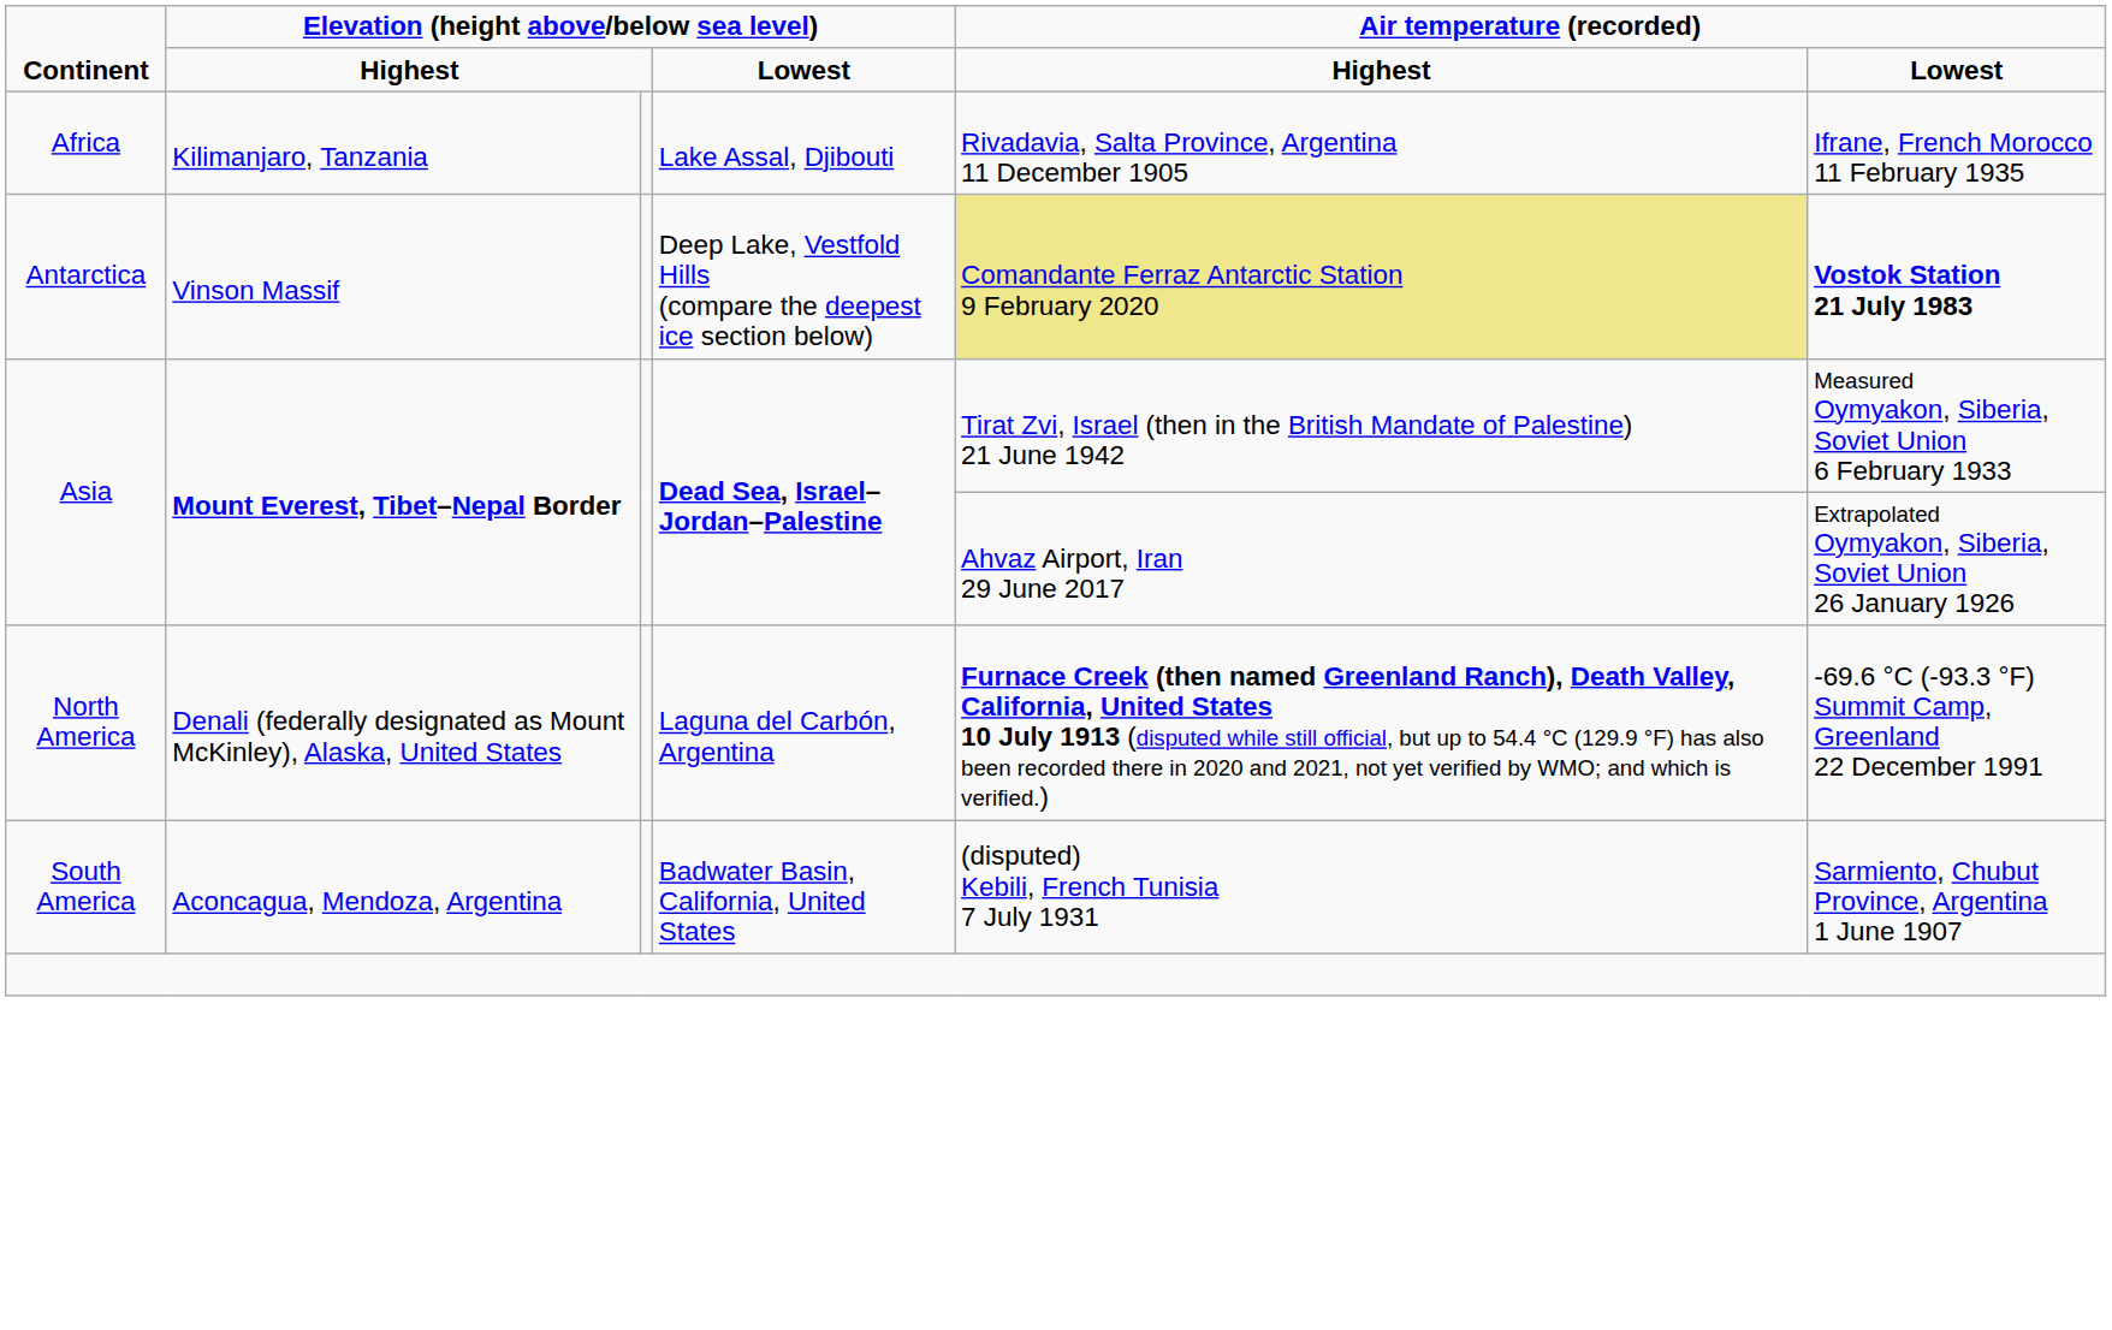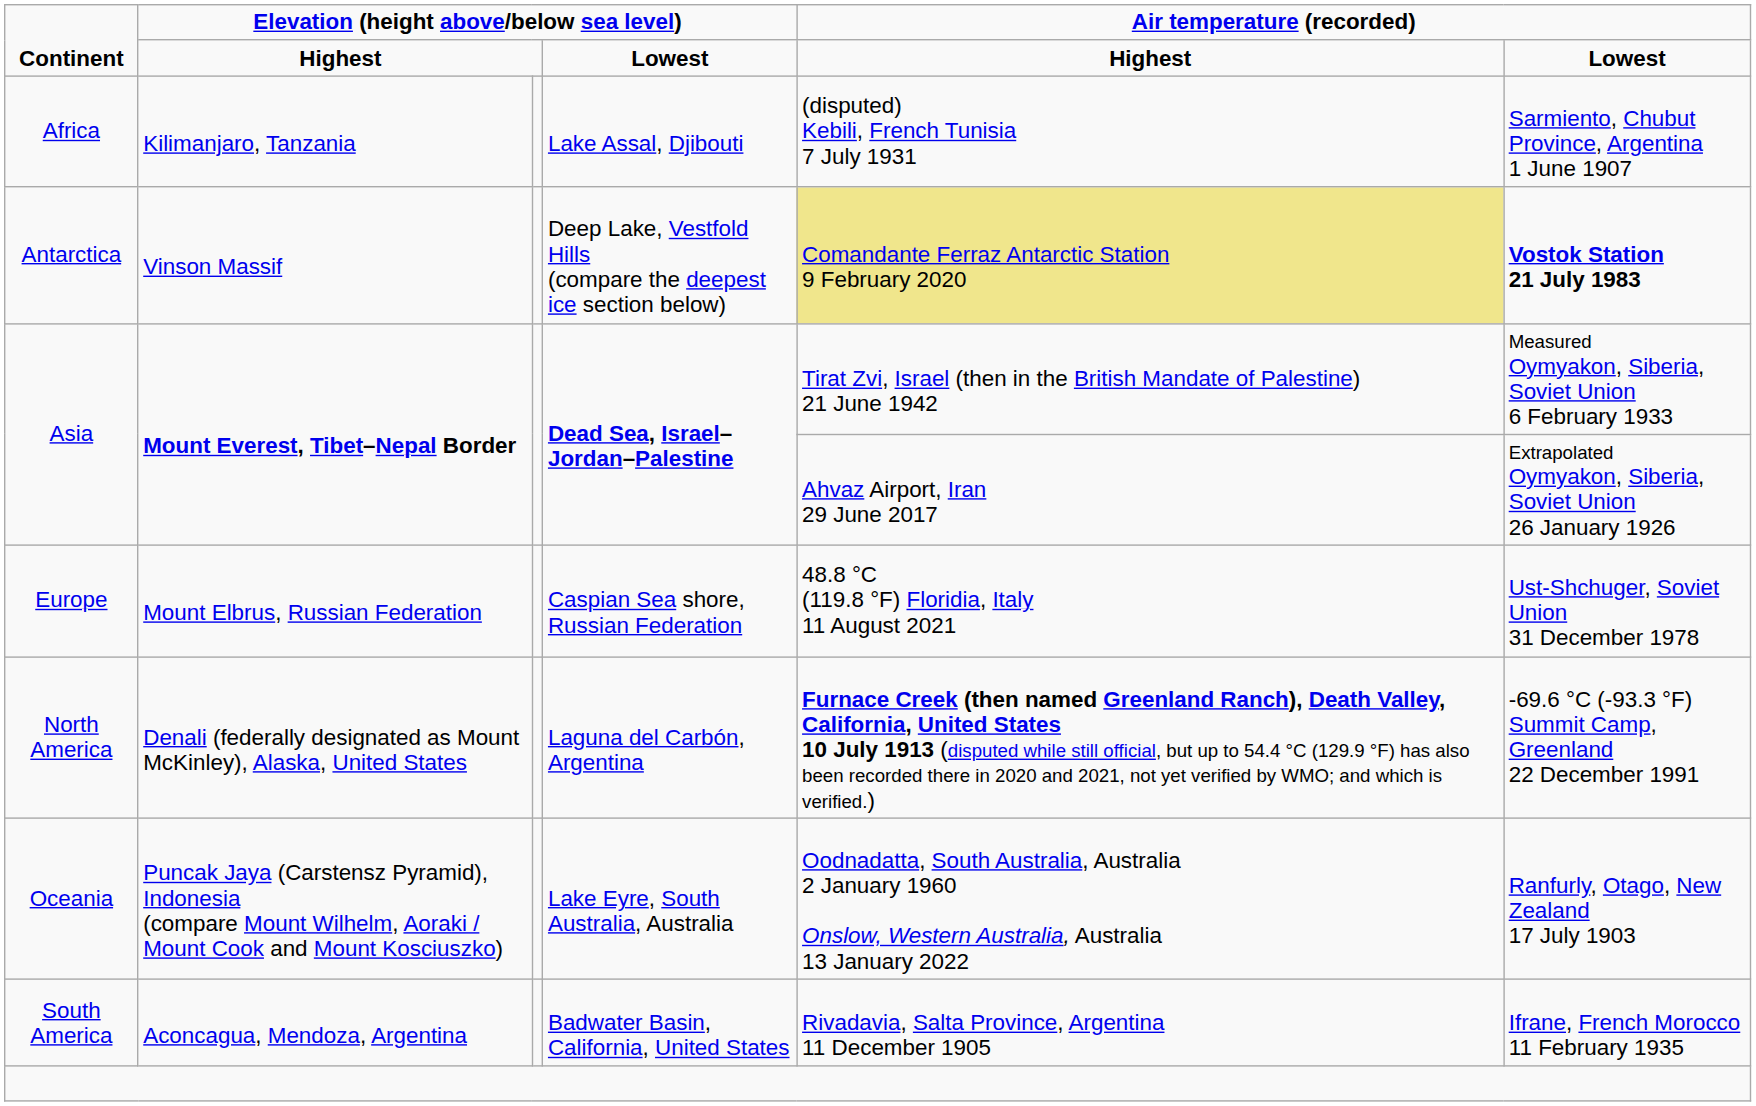Africa | column 5: Rivadavia, Salta Province, Argentina 11 December 1905 -> (disputed) Kebili, French Tunisia 7 July 1931
Africa | column 6: Ifrane, French Morocco 11 February 1935 -> Sarmiento, Chubut Province, Argentina 1 June 1907
+ row: Europe | Mount Elbrus, Russian Federation | Caspian Sea shore, Russian Federation | 48.8 °C (119.8 °F) Floridia, Italy 11 August 2021 | Ust-Shchuger, Soviet Union 31 December 1978
+ row: Oceania | Puncak Jaya (Carstensz Pyramid), Indonesia (compare Mount Wilhelm, Aoraki / Mount Cook and Mount Kosciuszko) | Lake Eyre, South Australia, Australia | Oodnadatta, South Australia, Australia 2 January 1960 Onslow, Western Australia, Australia 13 January 2022 | Ranfurly, Otago, New Zealand 17 July 1903
South America | column 5: (disputed) Kebili, French Tunisia 7 July 1931 -> Rivadavia, Salta Province, Argentina 11 December 1905
South America | column 6: Sarmiento, Chubut Province, Argentina 1 June 1907 -> Ifrane, French Morocco 11 February 1935
